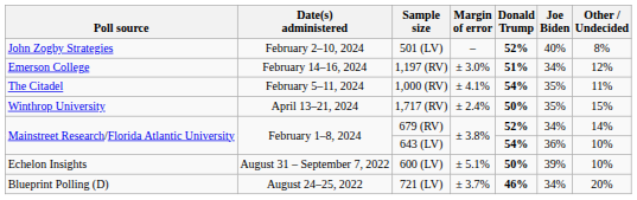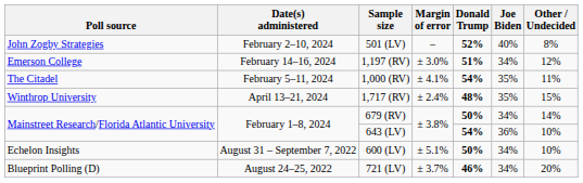1,717 (RV) | Donald Trump: 50% -> 48%
679 (RV) | Donald Trump: 52% -> 50%
600 (LV) | Joe Biden: 39% -> 34%
